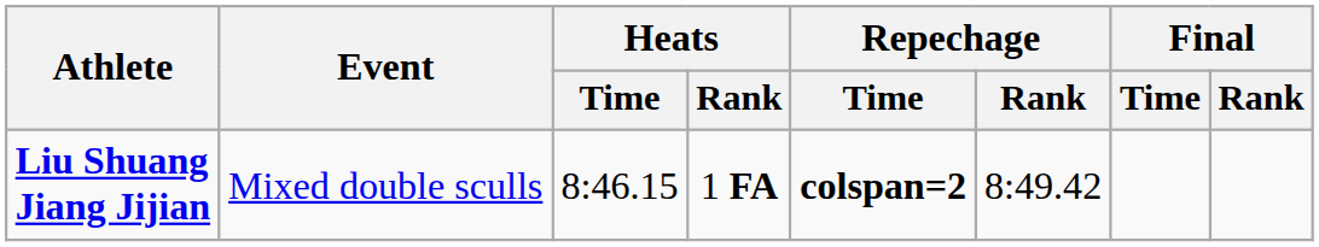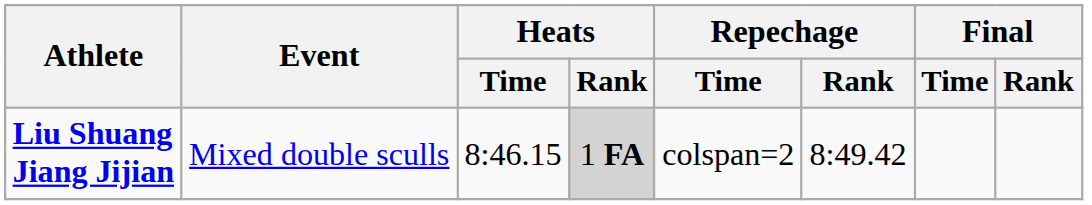Liu Shuang Jiang Jijian | Heats / Rank: no background -> lightgrey background
Liu Shuang Jiang Jijian | Repechage / Time: bold -> normal
